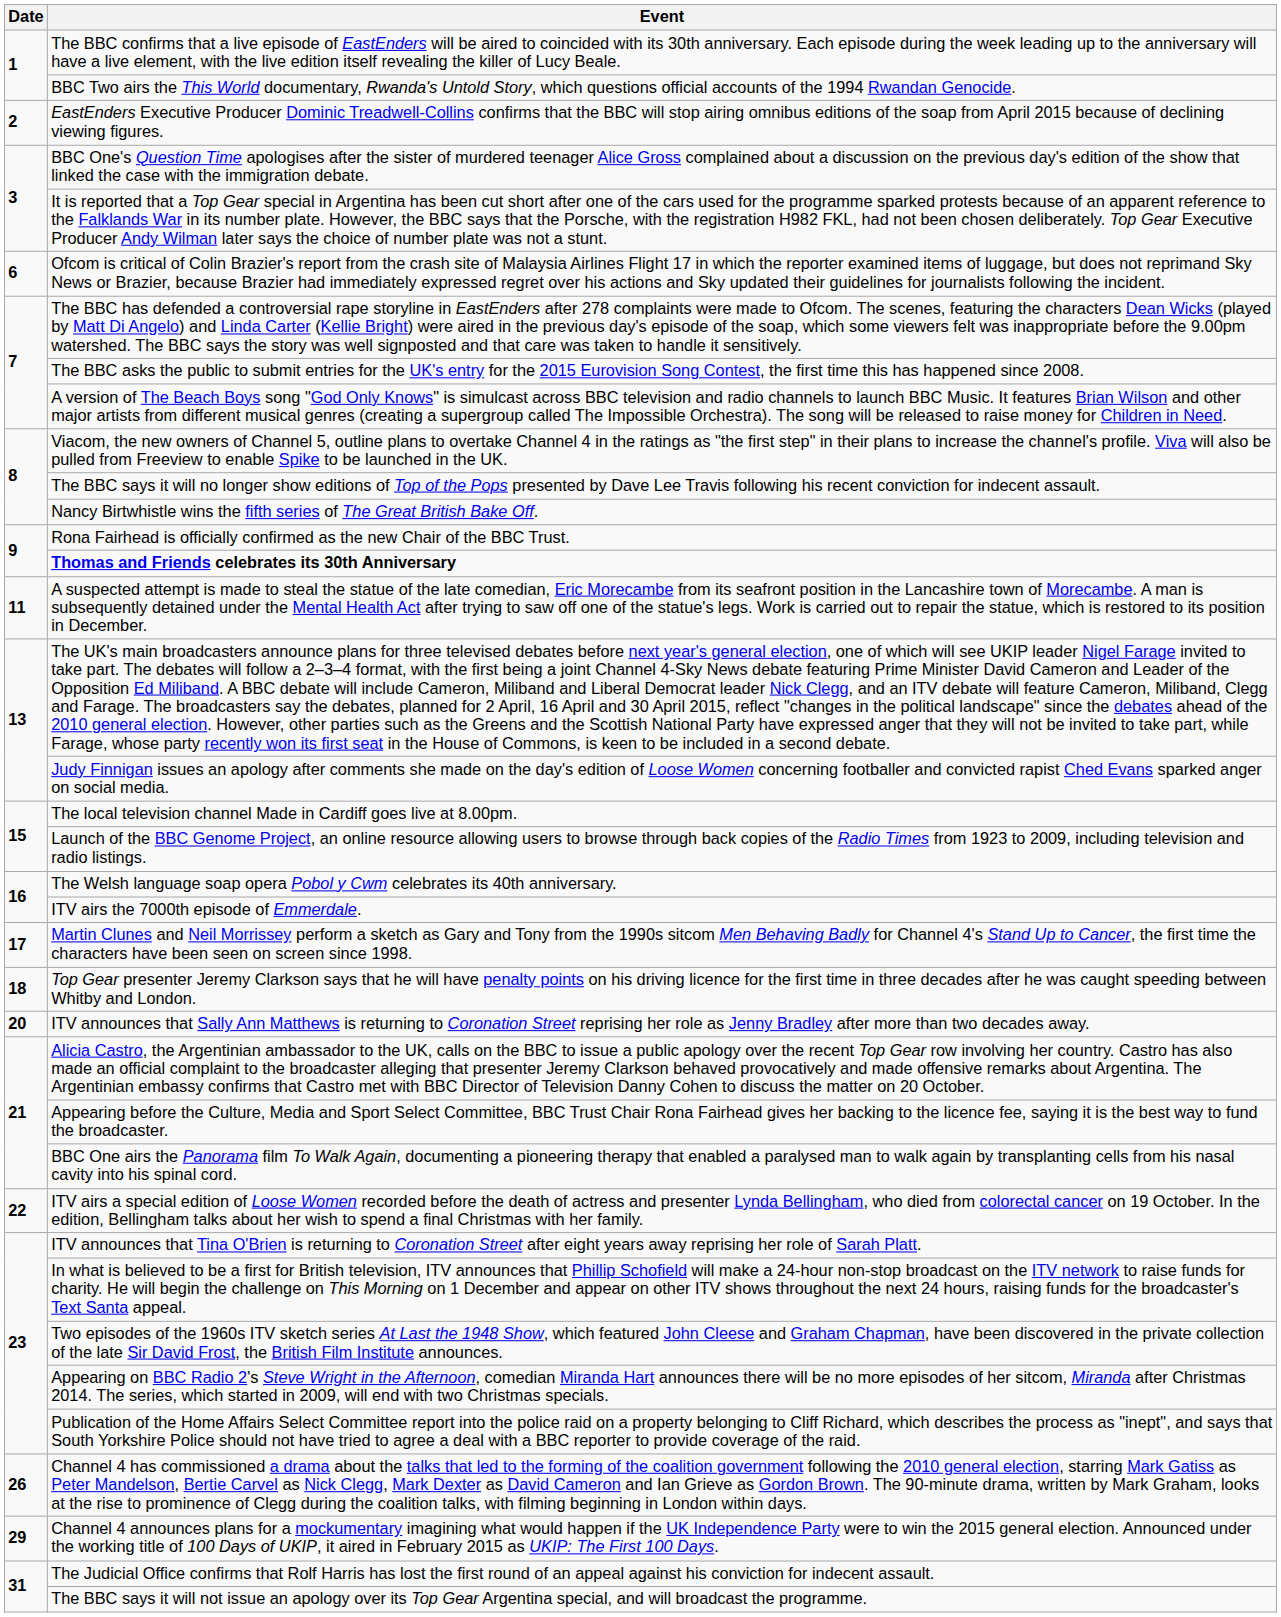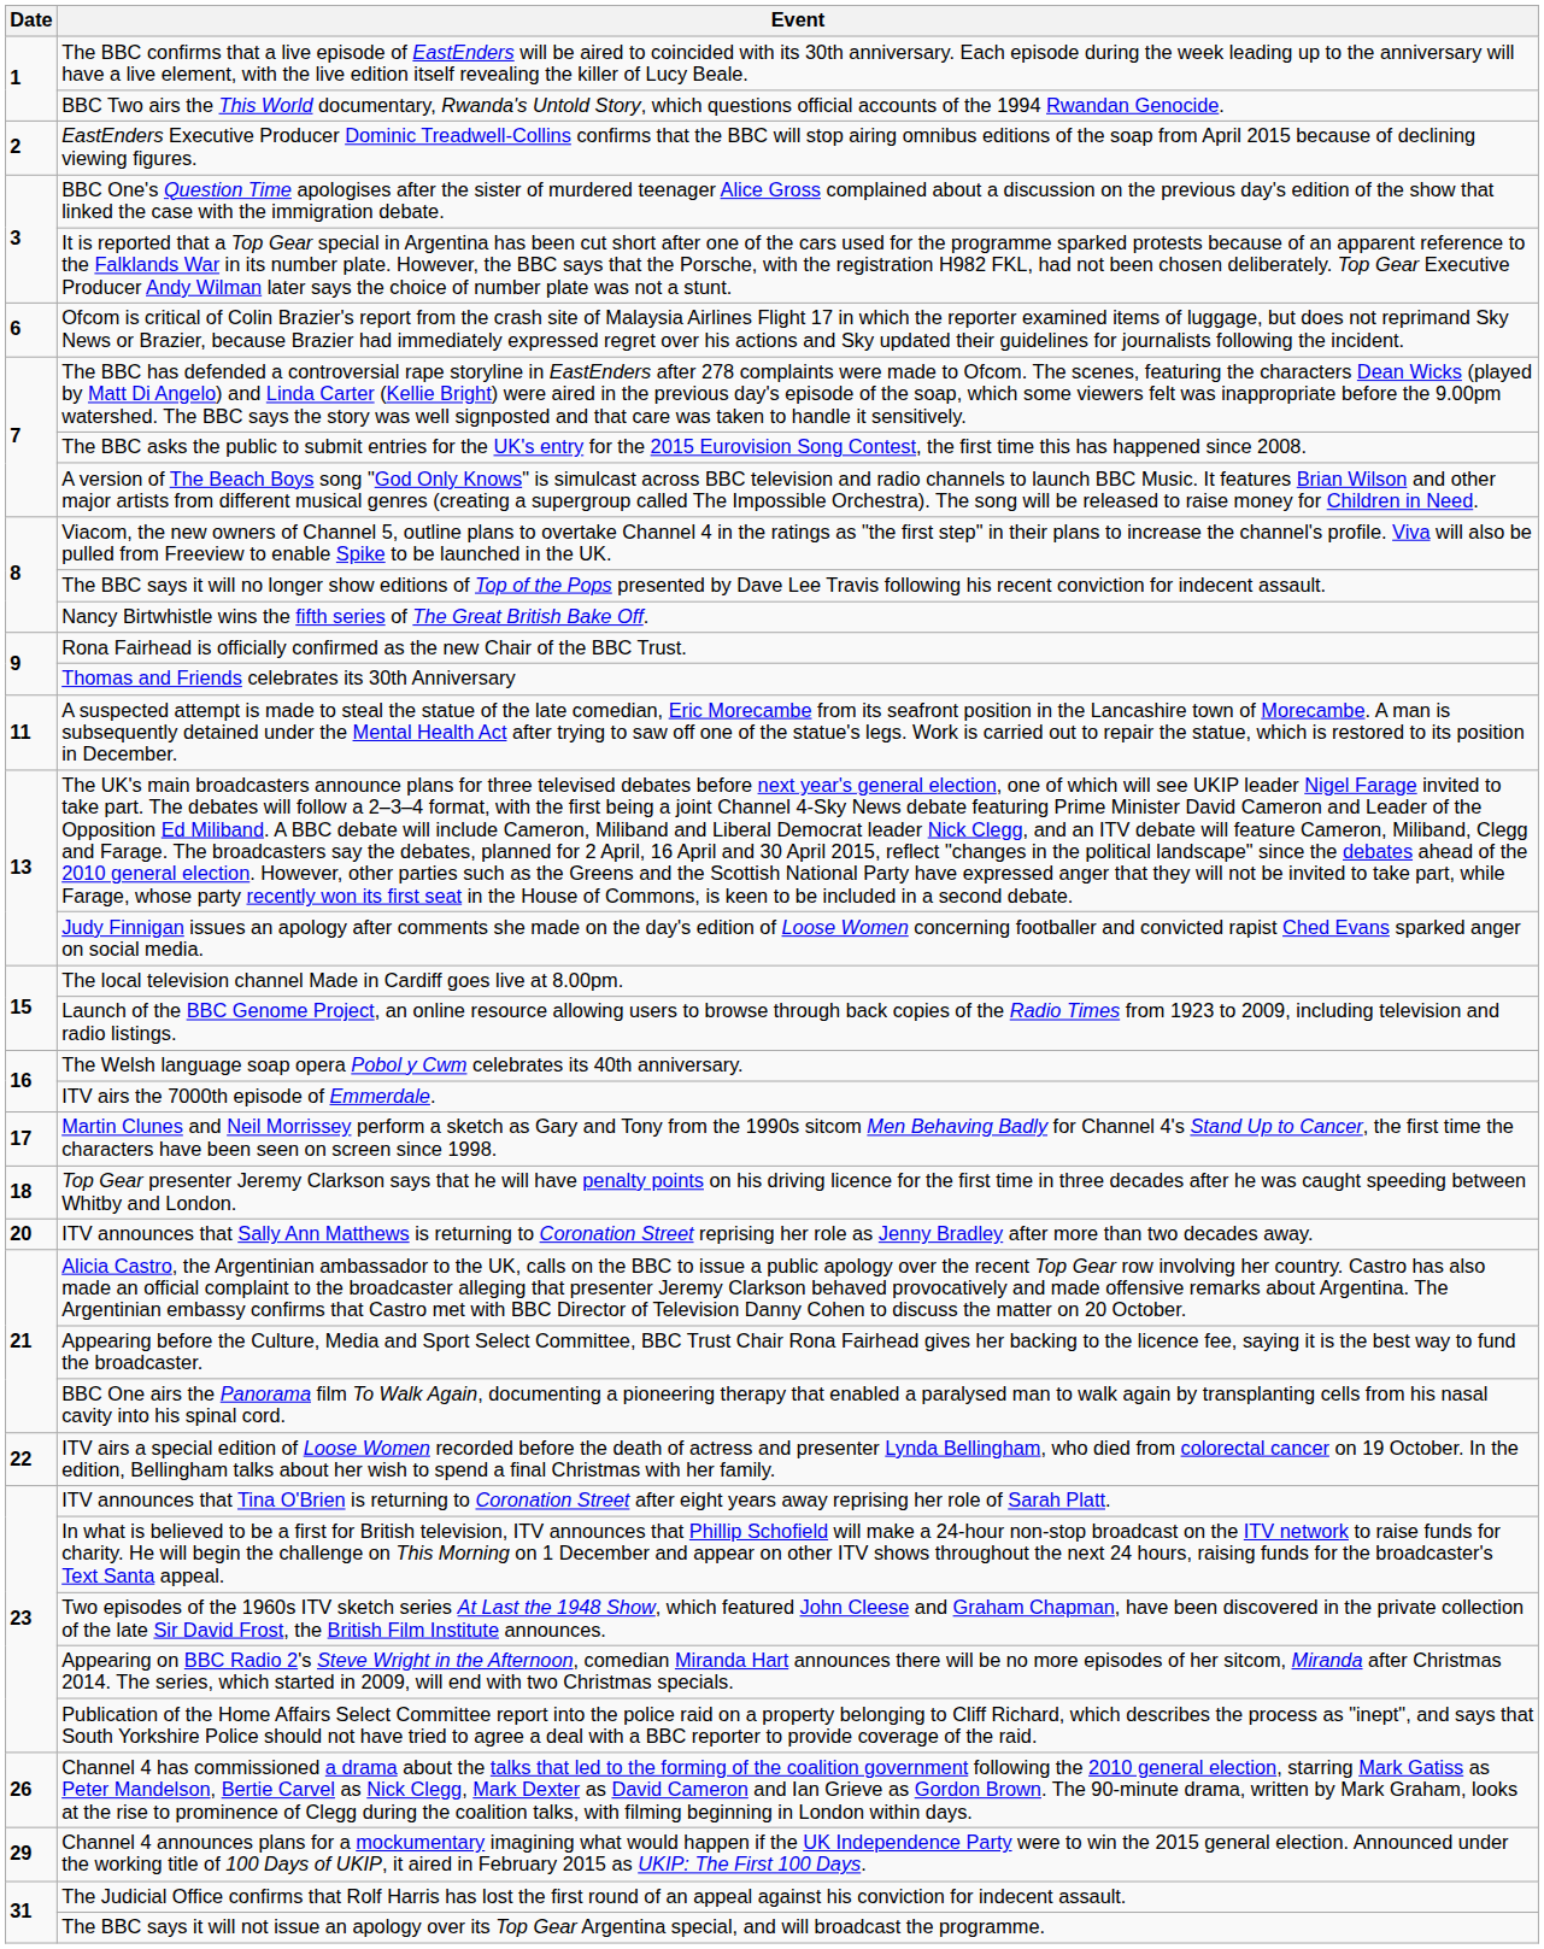Thomas and Friends celebrates its 30th Anniversary | Event: bold -> normal
